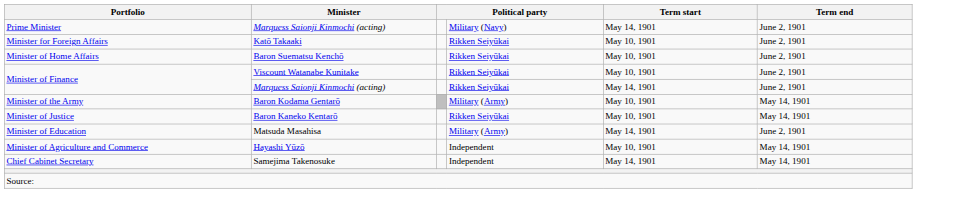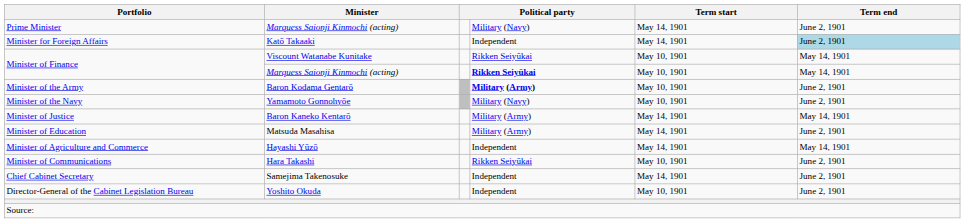Minister for Foreign Affairs | column 4: Rikken Seiyūkai -> Independent
Minister for Foreign Affairs | Term start: May 10, 1901 -> May 14, 1901
Minister for Foreign Affairs | Term end: no background -> lightblue background
- row: Minister of Home Affairs | Baron Suematsu Kenchō | Rikken Seiyūkai | May 10, 1901 | June 2, 1901
Minister of Finance / Viscount Watanabe Kunitake | Term end: June 2, 1901 -> May 14, 1901
Minister of Finance / Marquess Saionji Kinmochi (acting) | column 4: normal -> bold
Minister of Finance / Marquess Saionji Kinmochi (acting) | Term start: May 14, 1901 -> May 10, 1901
Minister of Finance / Marquess Saionji Kinmochi (acting) | Term end: June 2, 1901 -> May 14, 1901
Minister of the Army | column 4: normal -> bold
Minister of the Army | Term end: May 14, 1901 -> June 2, 1901
+ row: Minister of the Navy | Yamamoto Gonnohyōe | Military (Navy) | May 10, 1901 | June 2, 1901
Minister of Justice | column 4: Rikken Seiyūkai -> Military (Army)
Minister of Justice | Term start: May 10, 1901 -> May 14, 1901
Minister of Agriculture and Commerce | Term start: May 10, 1901 -> May 14, 1901
+ row: Minister of Communications | Hara Takashi | Rikken Seiyūkai | May 10, 1901 | June 2, 1901
Chief Cabinet Secretary | Term end: May 14, 1901 -> June 2, 1901
+ row: Director-General of the Cabinet Legislation Bureau | Yoshito Okuda | Independent | May 10, 1901 | June 2, 1901
